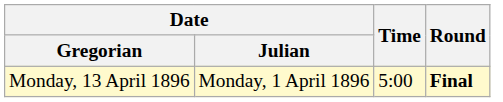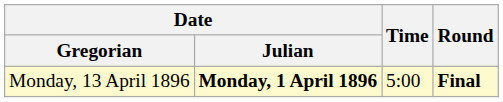Monday, 13 April 1896 | Date / Julian: normal -> bold
